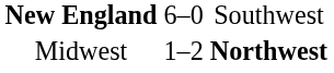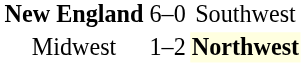Midwest | column 3: no background -> lightyellow background
